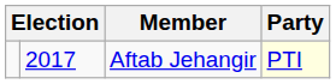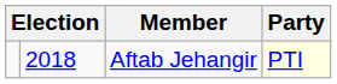Aftab Jehangir | column 2: 2017 -> 2018
